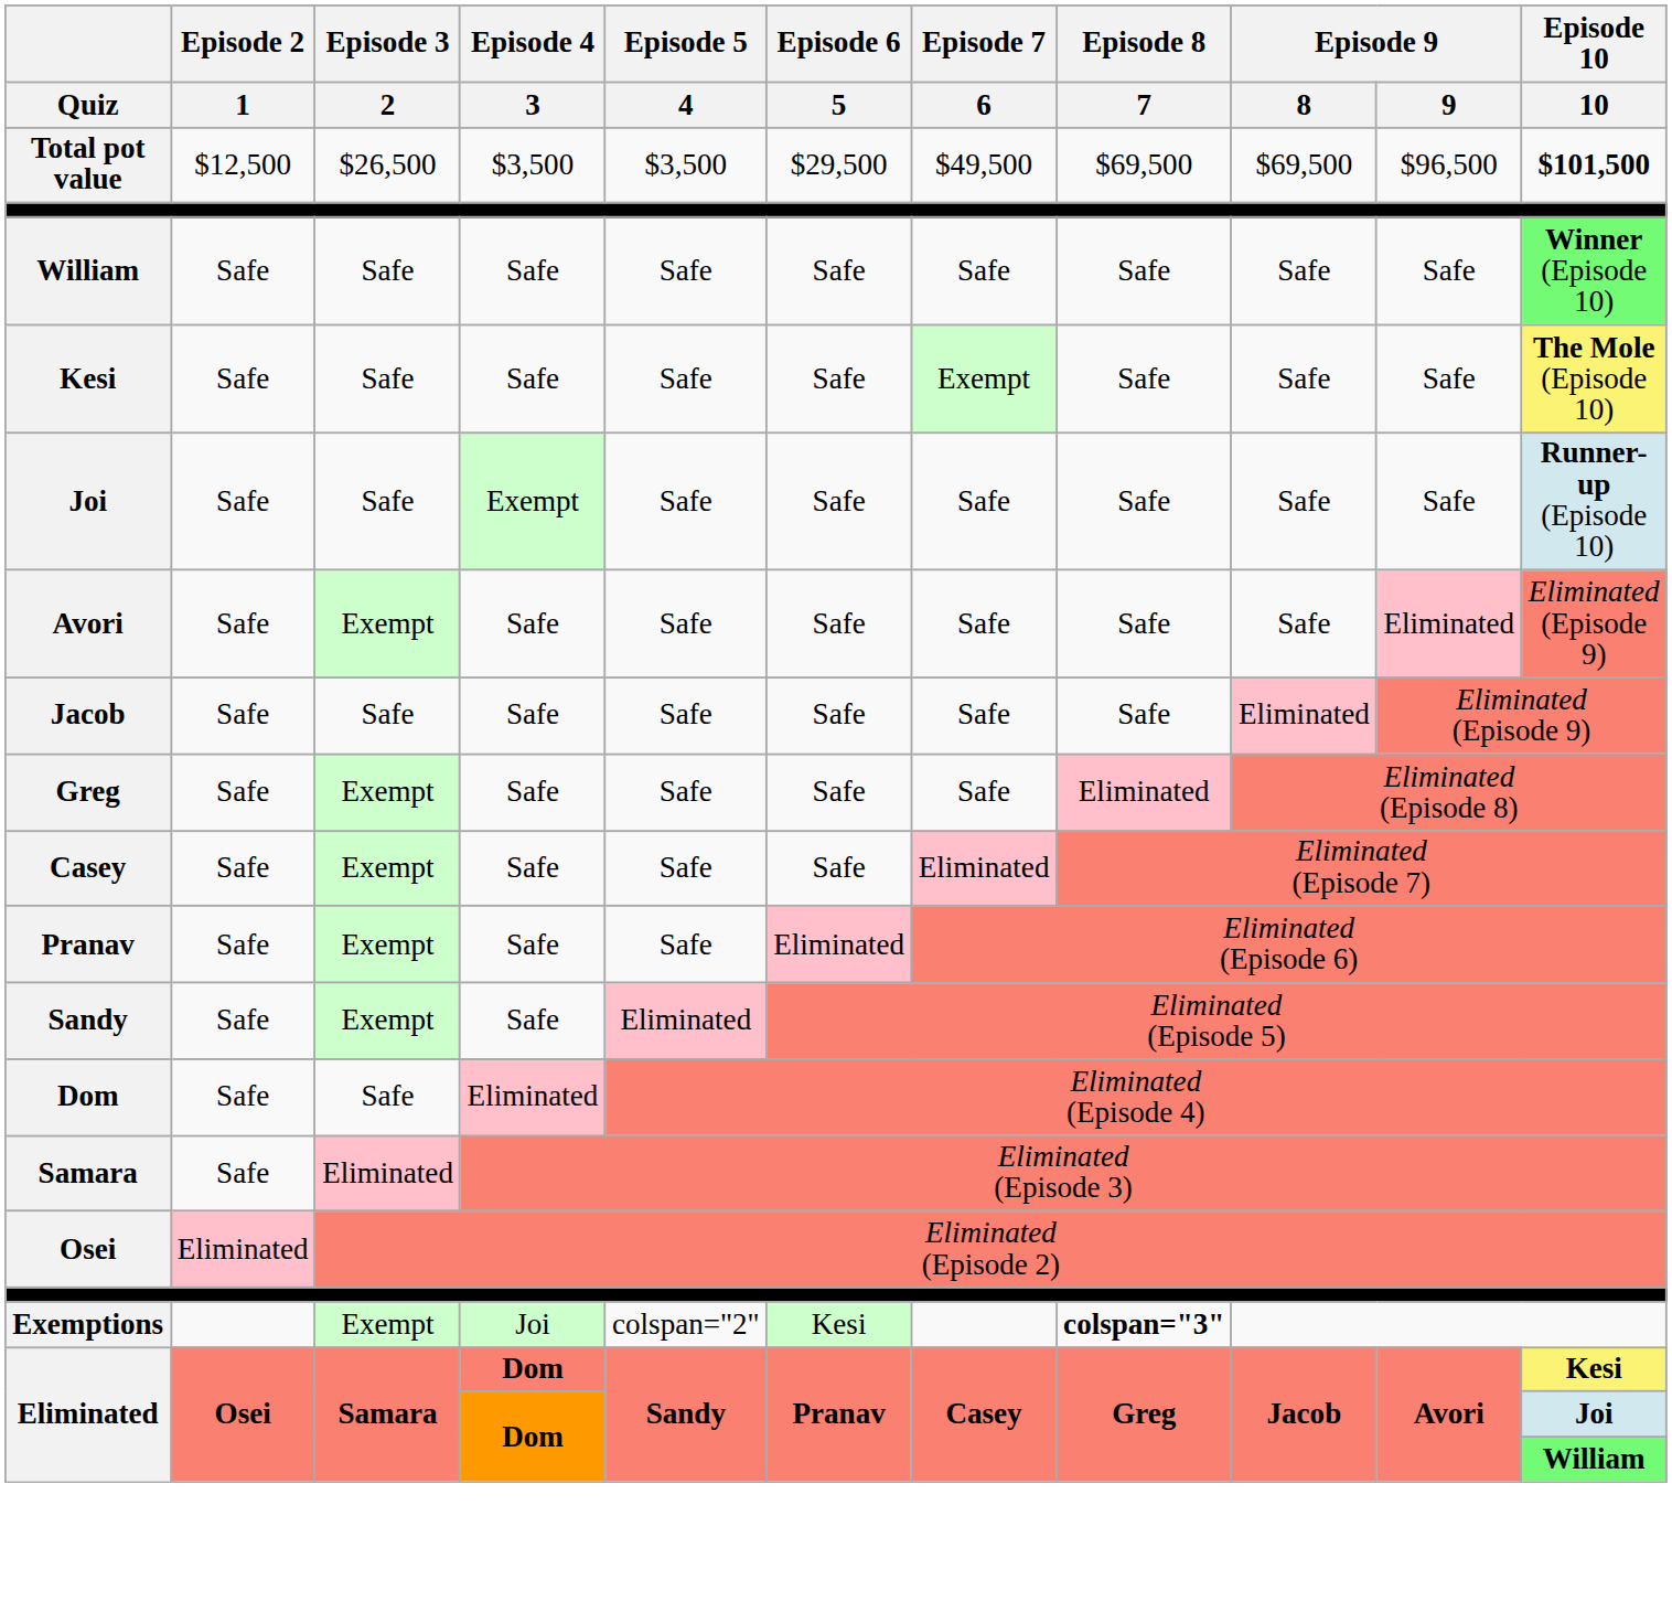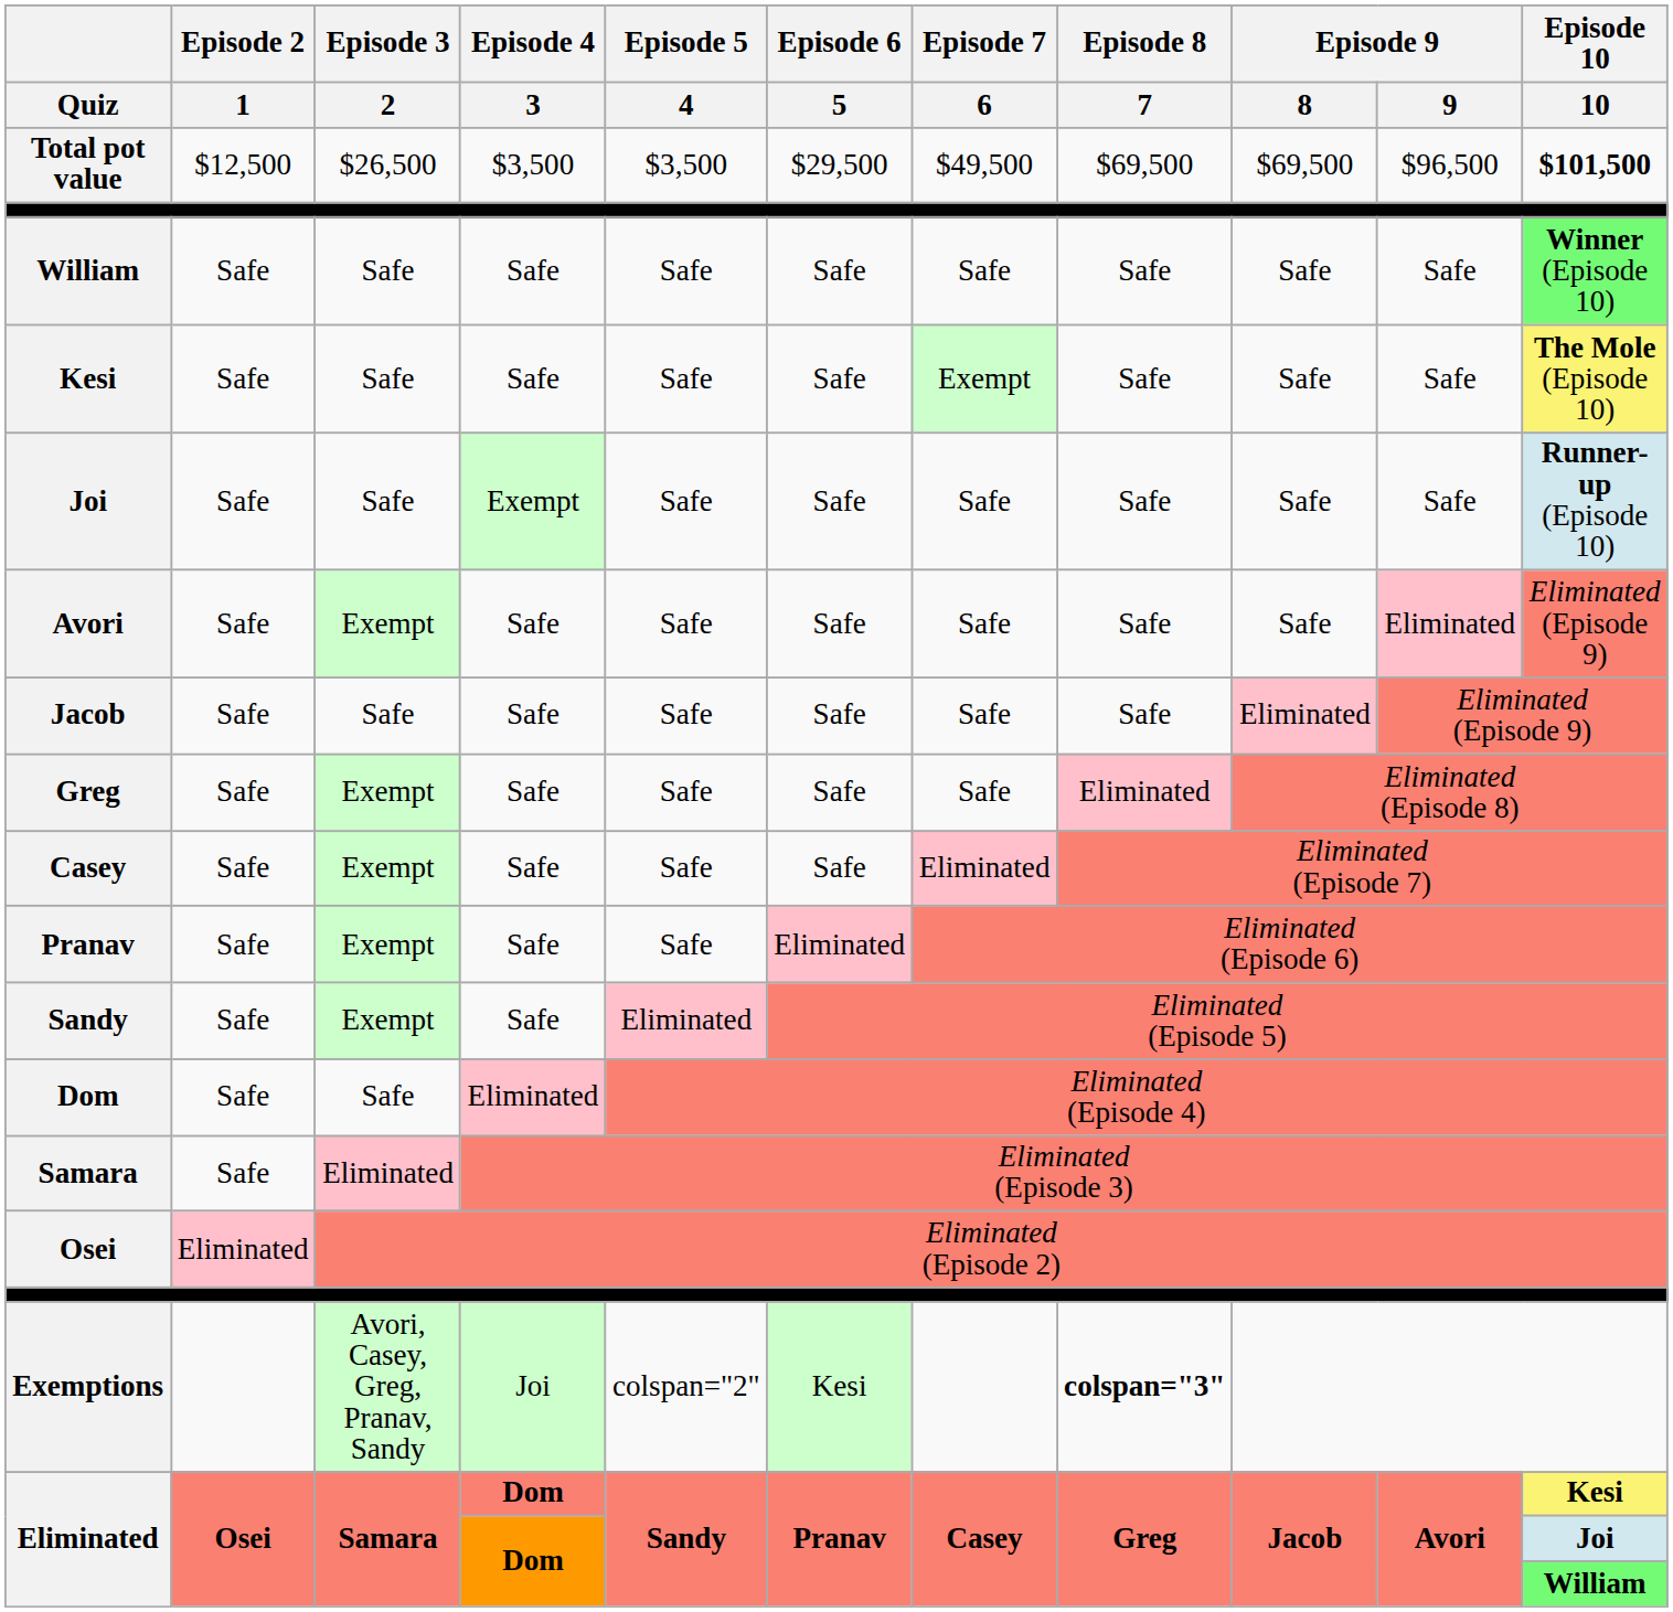Exemptions | Episode 3 / 2: Exempt -> Avori, Casey, Greg, Pranav, Sandy
